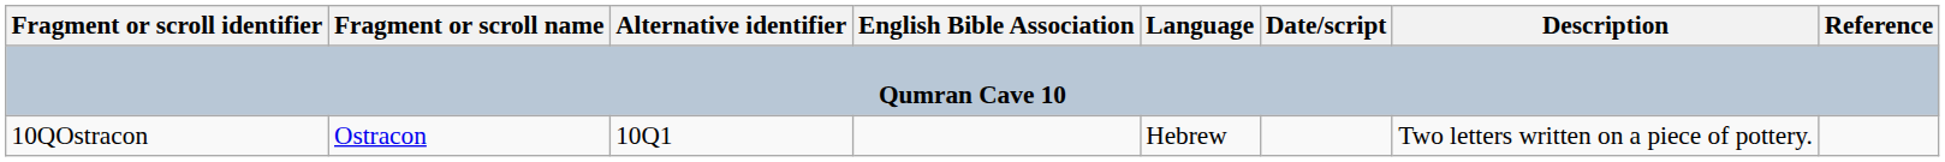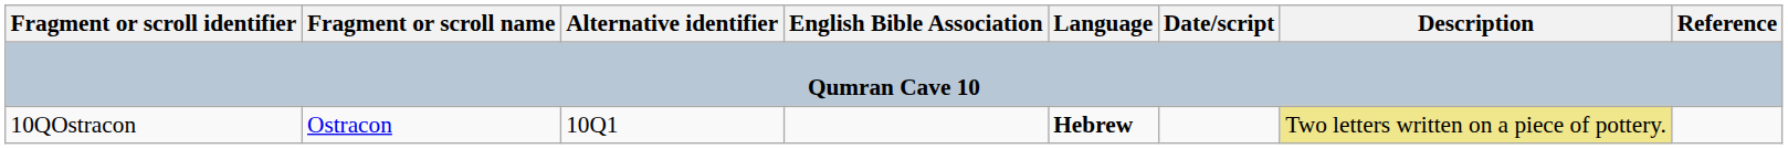10QOstracon | Language: normal -> bold
10QOstracon | Description: no background -> khaki background
